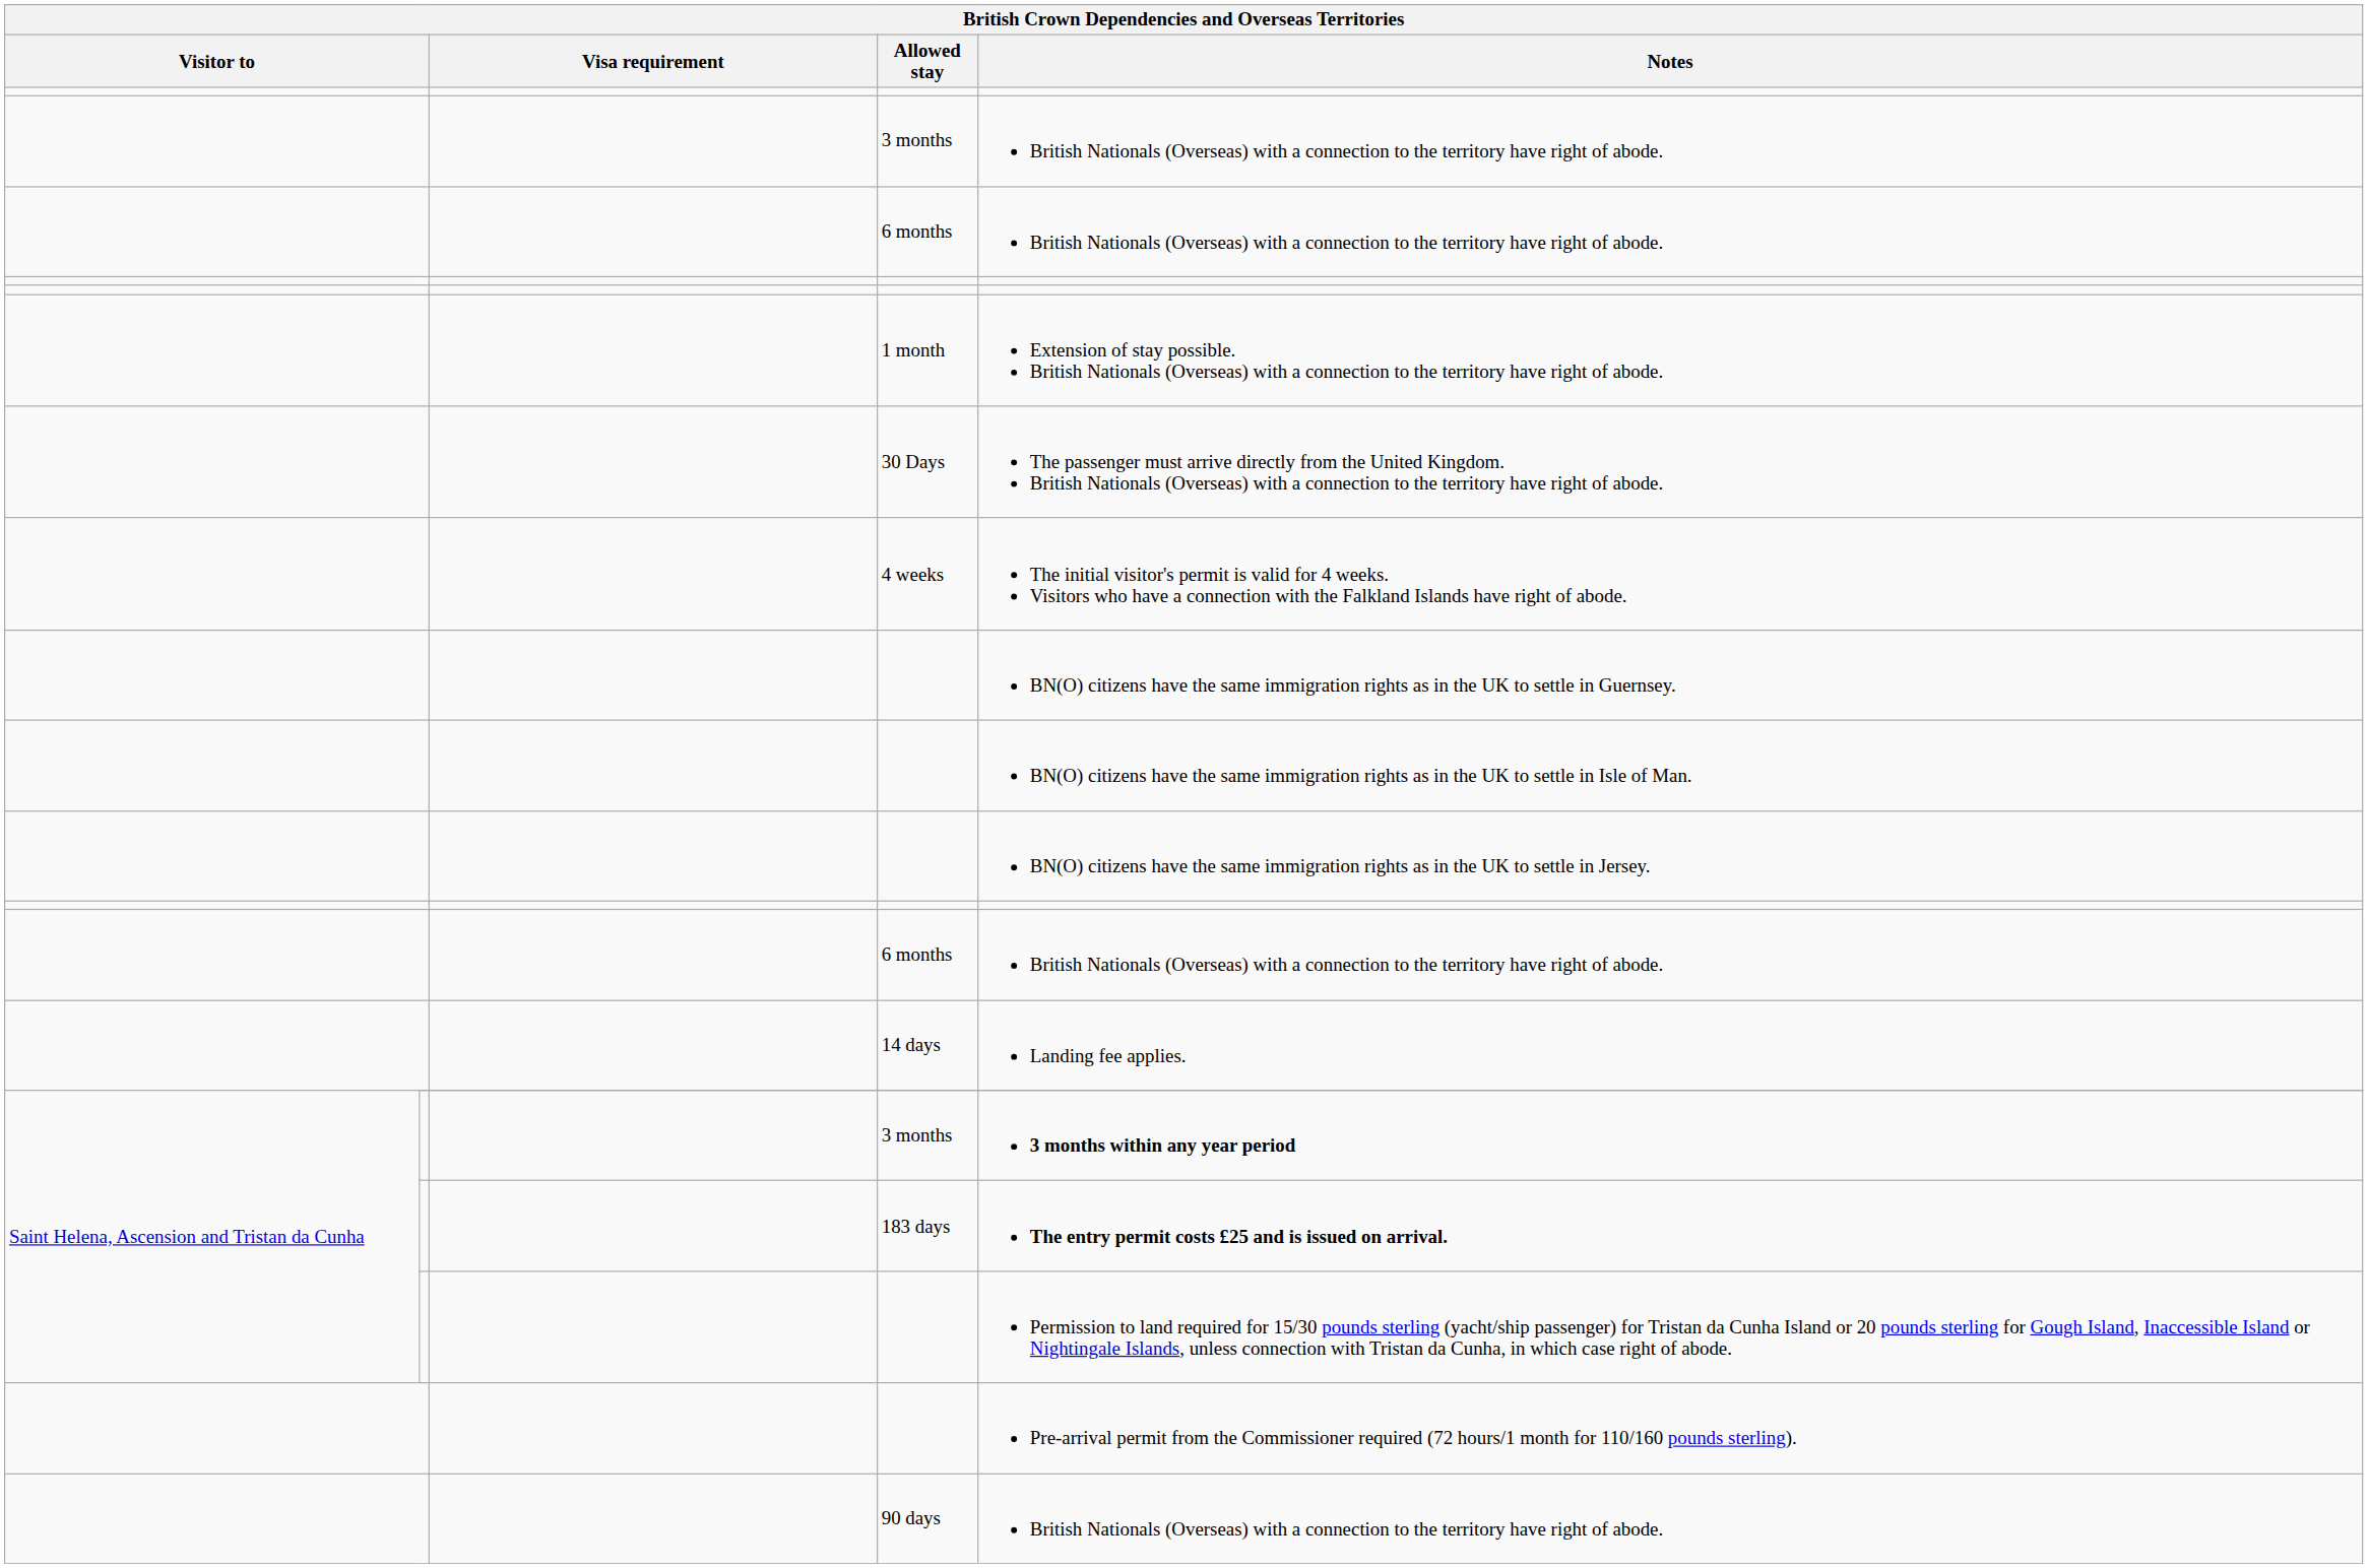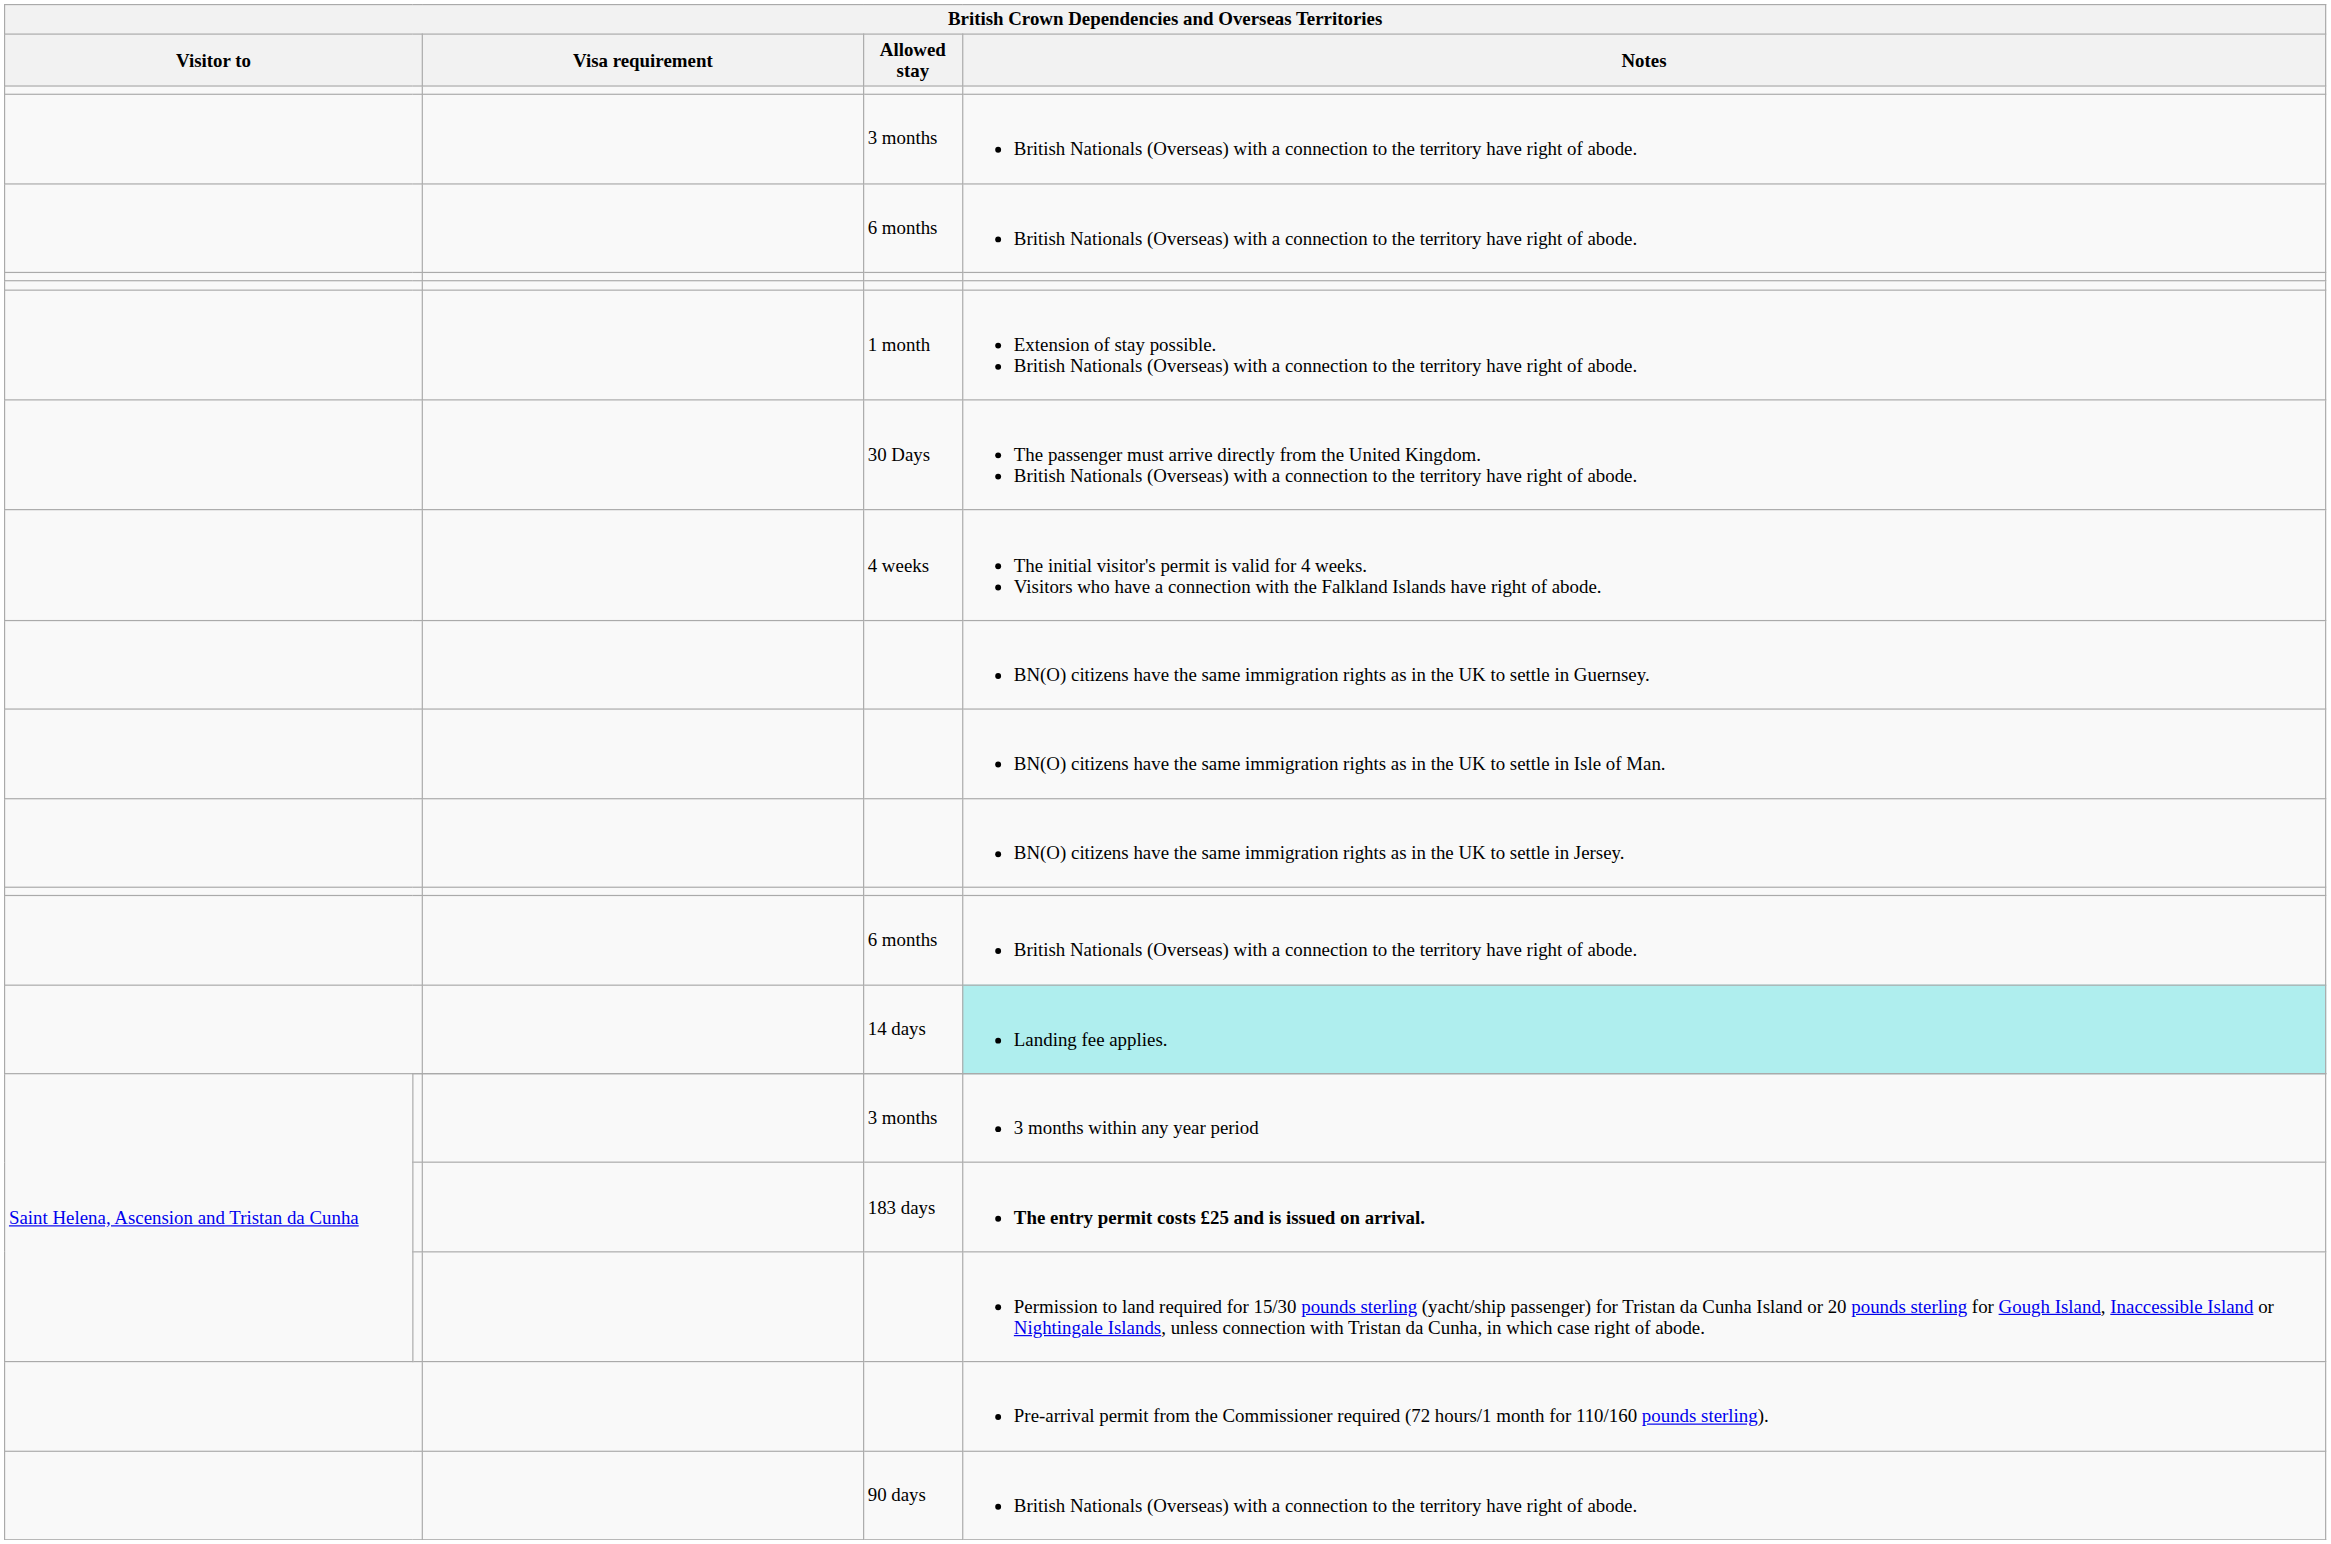14 days | Notes: no background -> paleturquoise background
Saint Helena, Ascension and Tristan da Cunha / 3 months | Notes: bold -> normal
